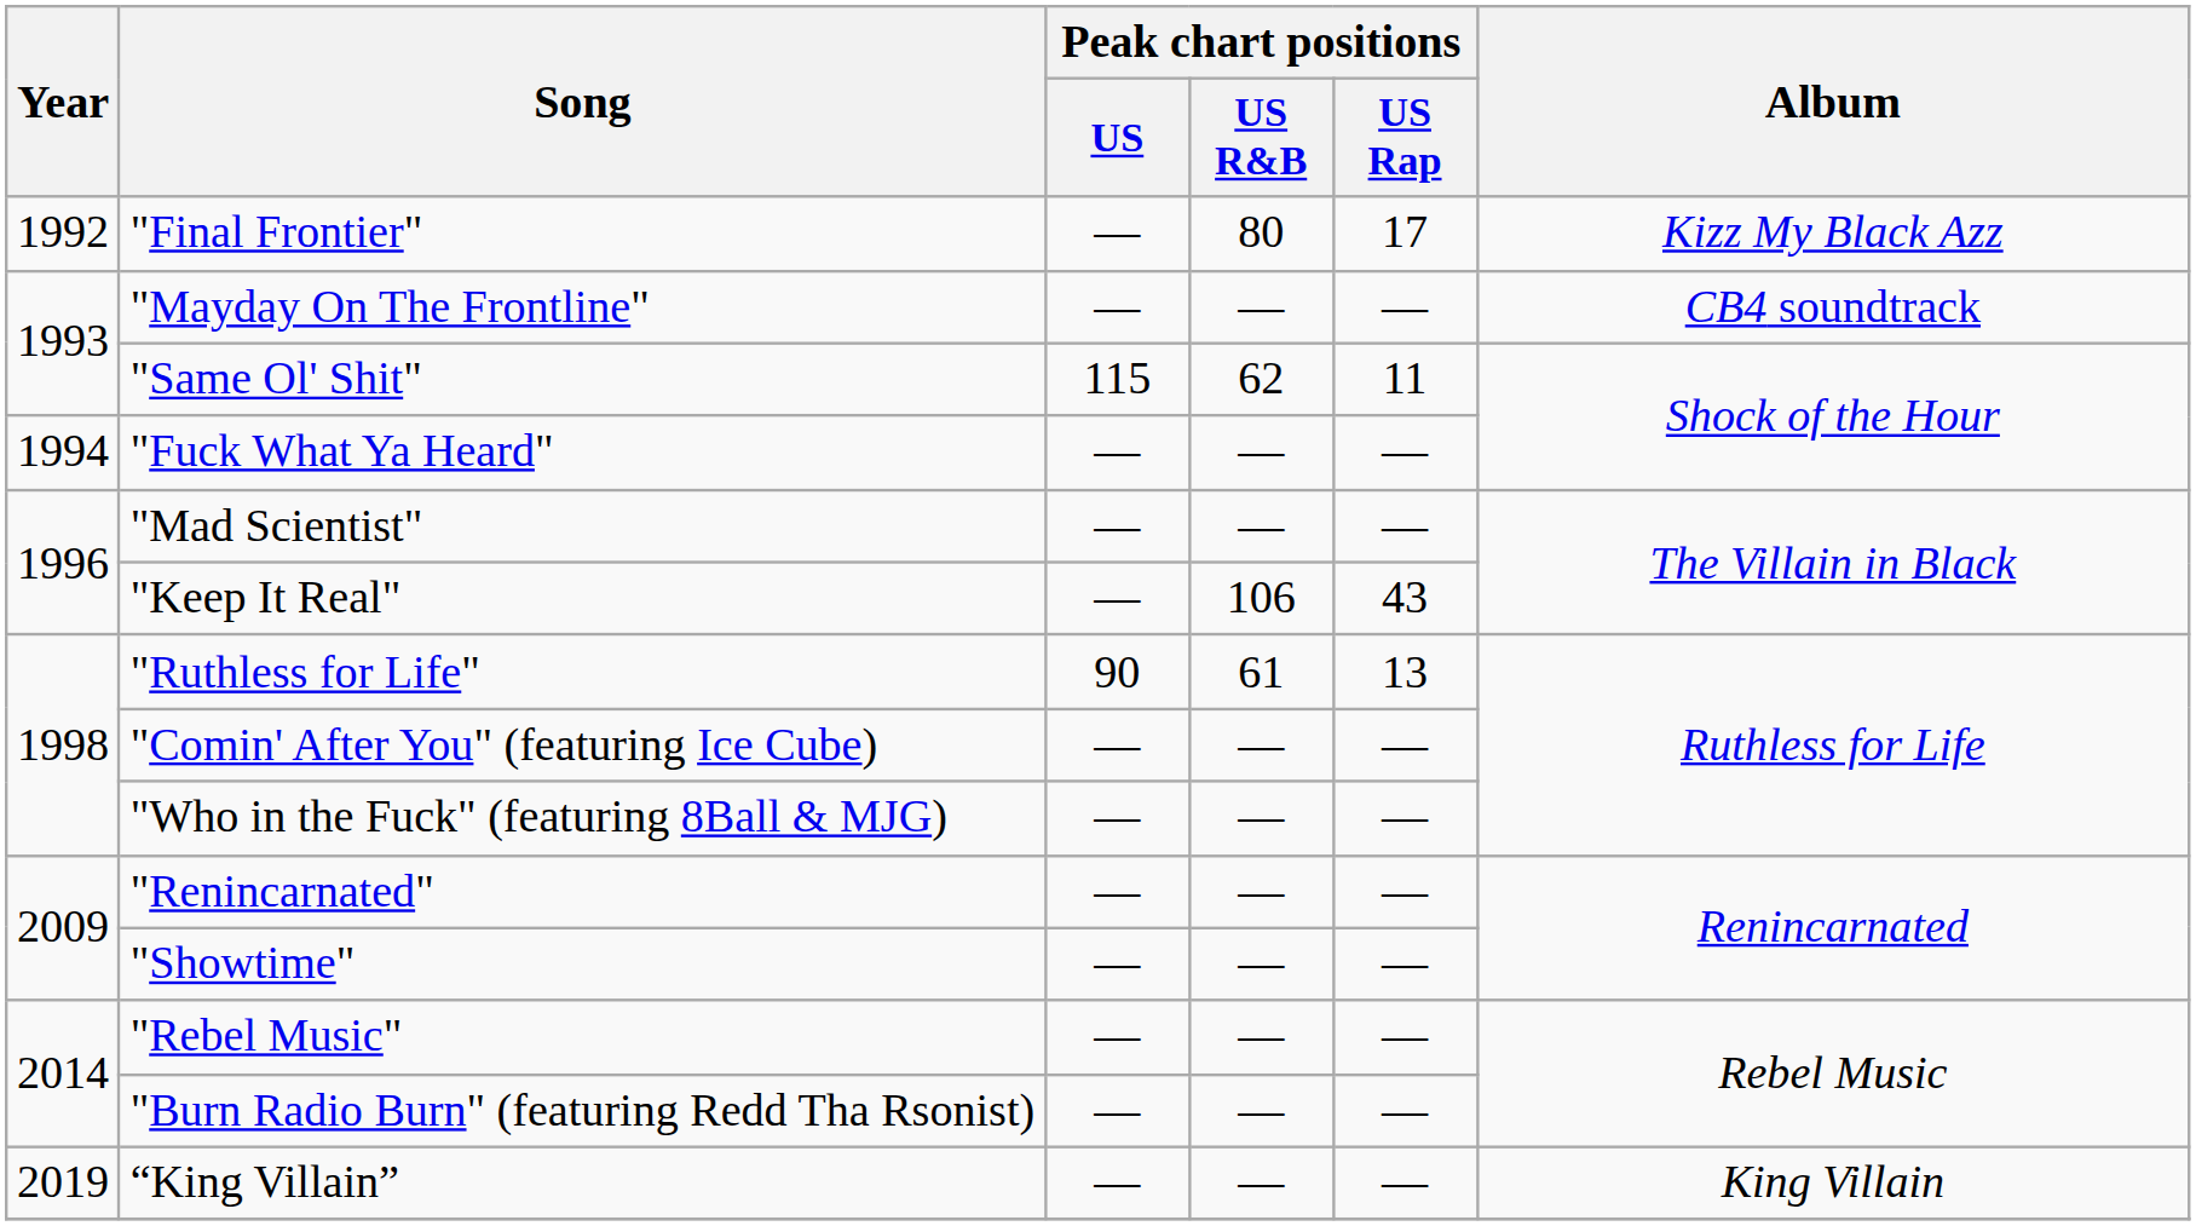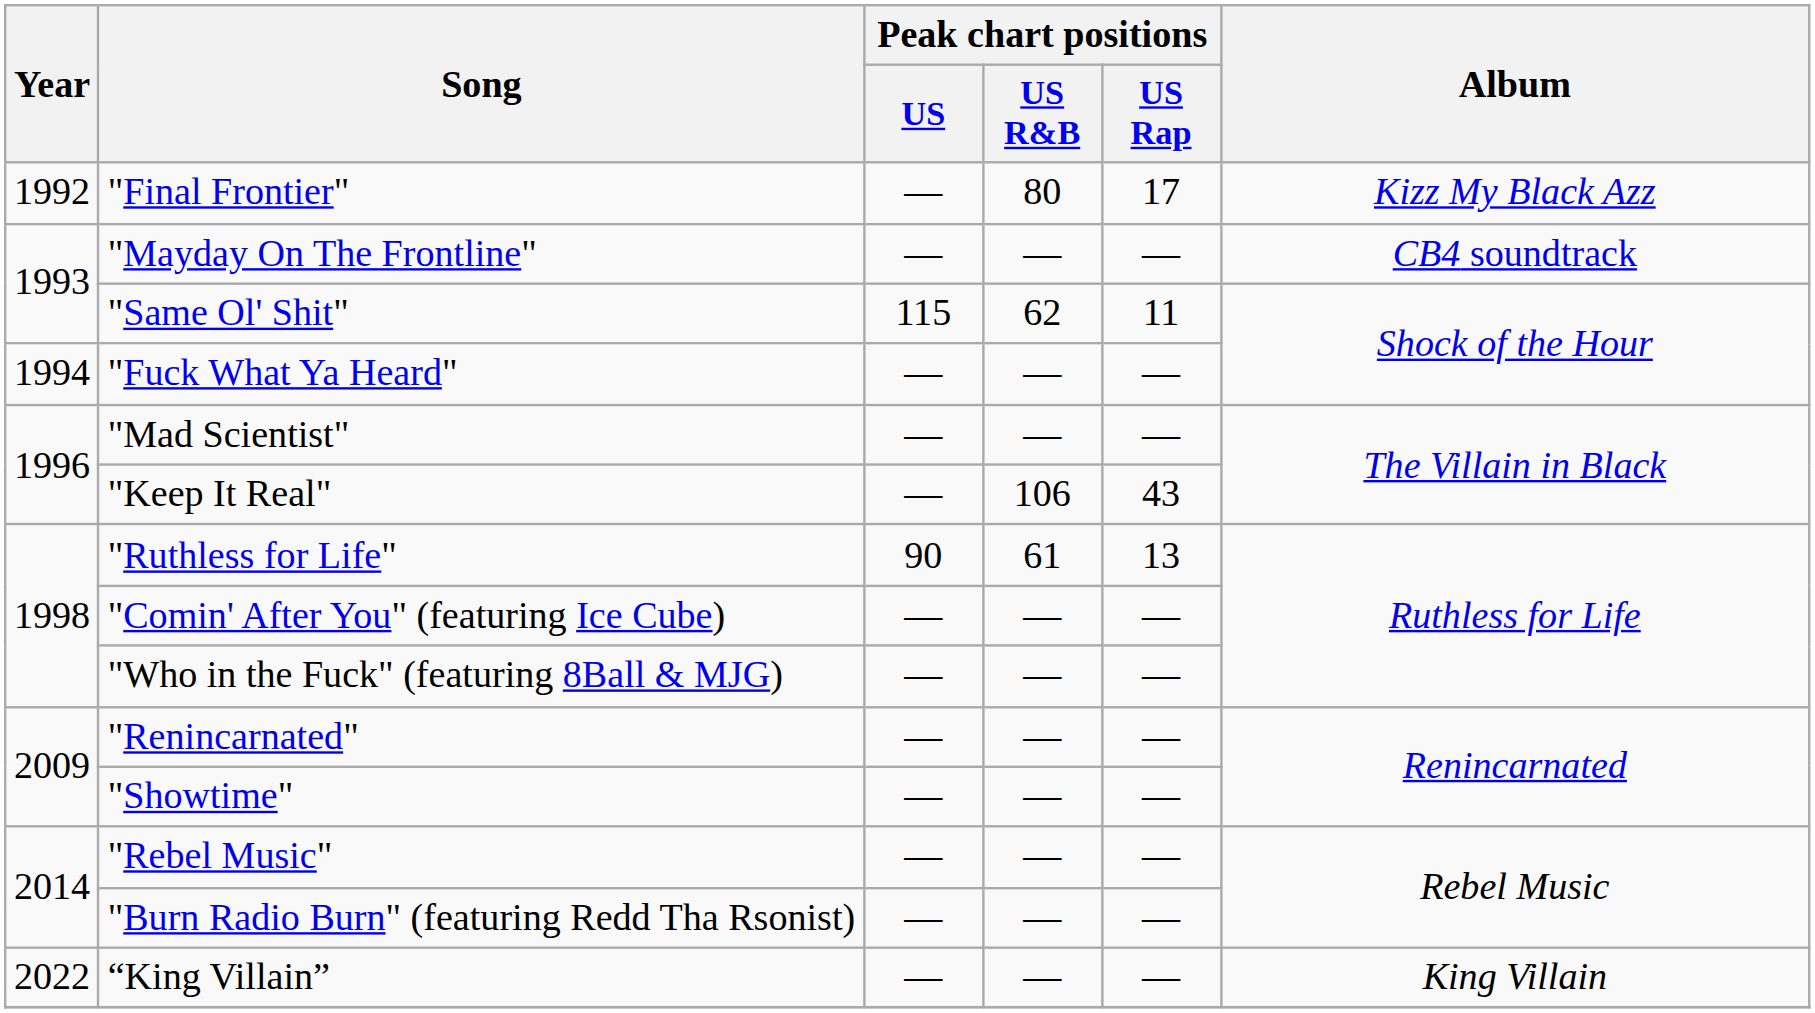“King Villain” | Year: 2019 -> 2022
